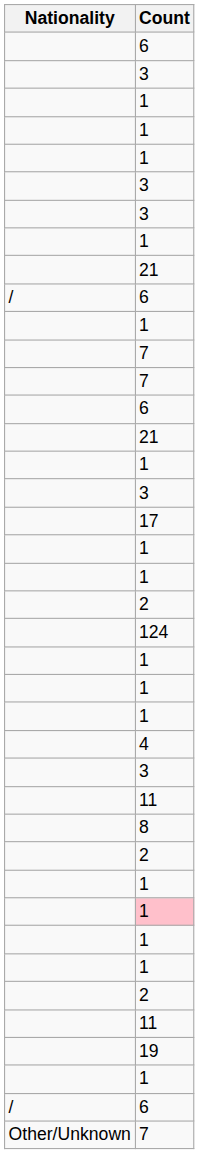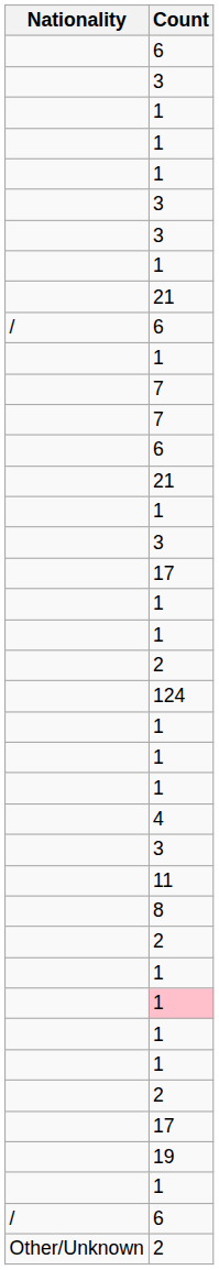row 37 | Count: 11 -> 17
row 41 | Count: 7 -> 2
